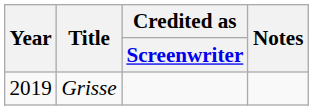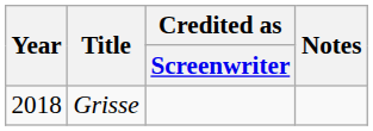Grisse | Year: 2019 -> 2018
